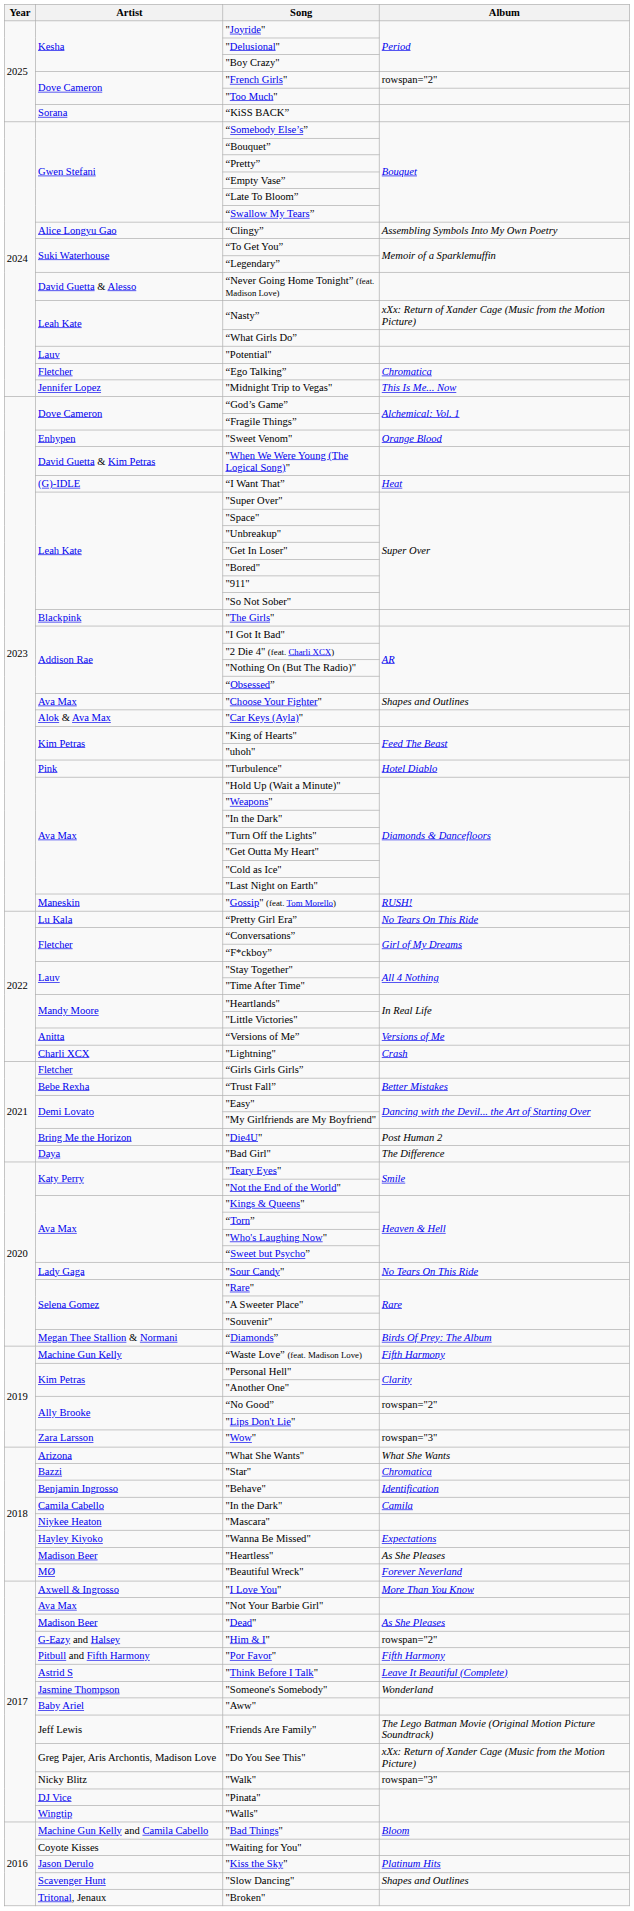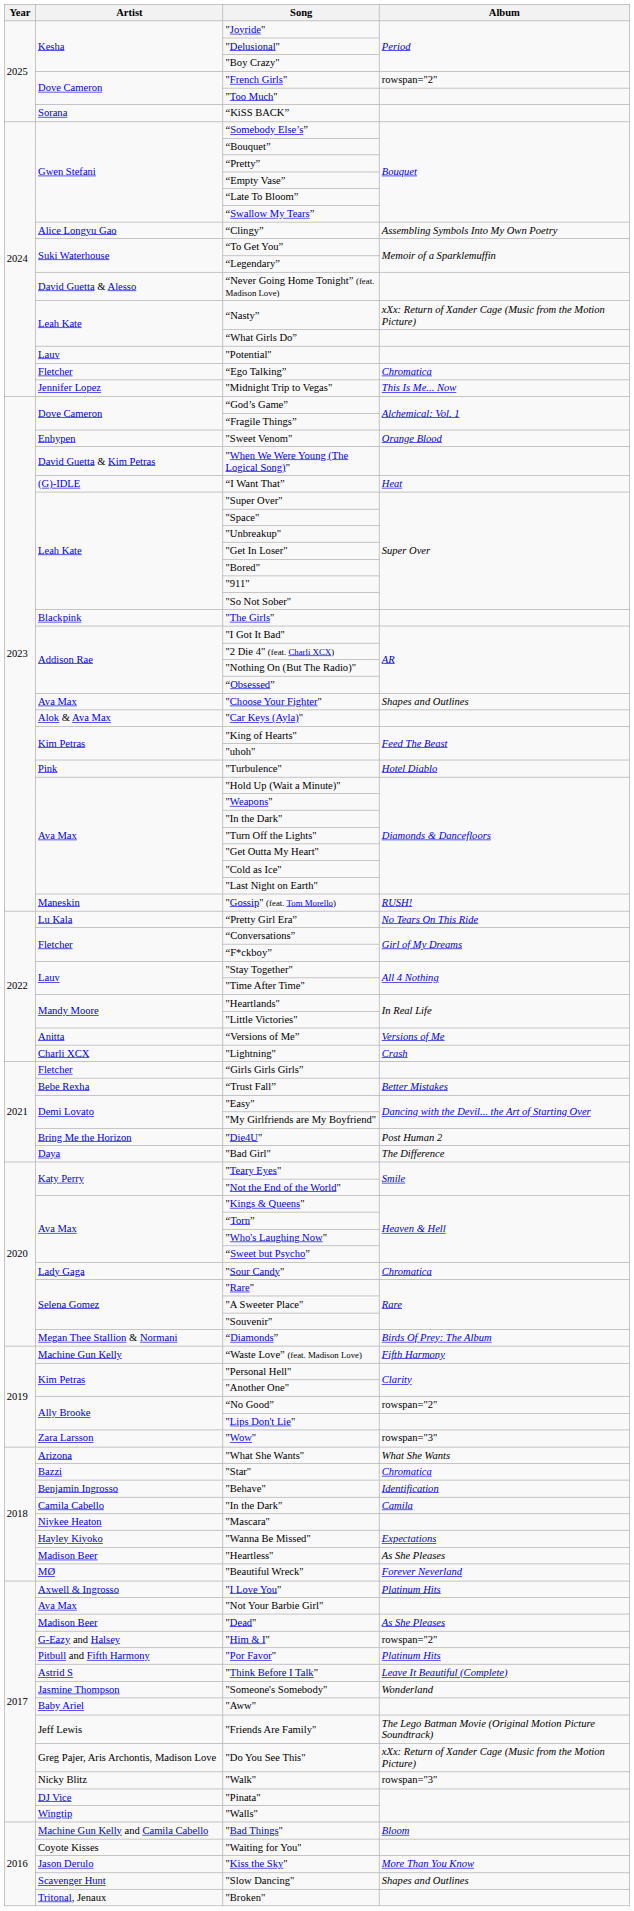"Sour Candy" | Album: No Tears On This Ride -> Chromatica
"I Love You" | Album: More Than You Know -> Platinum Hits
"Por Favor" | Album: Fifth Harmony -> Platinum Hits
"Kiss the Sky" | Album: Platinum Hits -> More Than You Know
